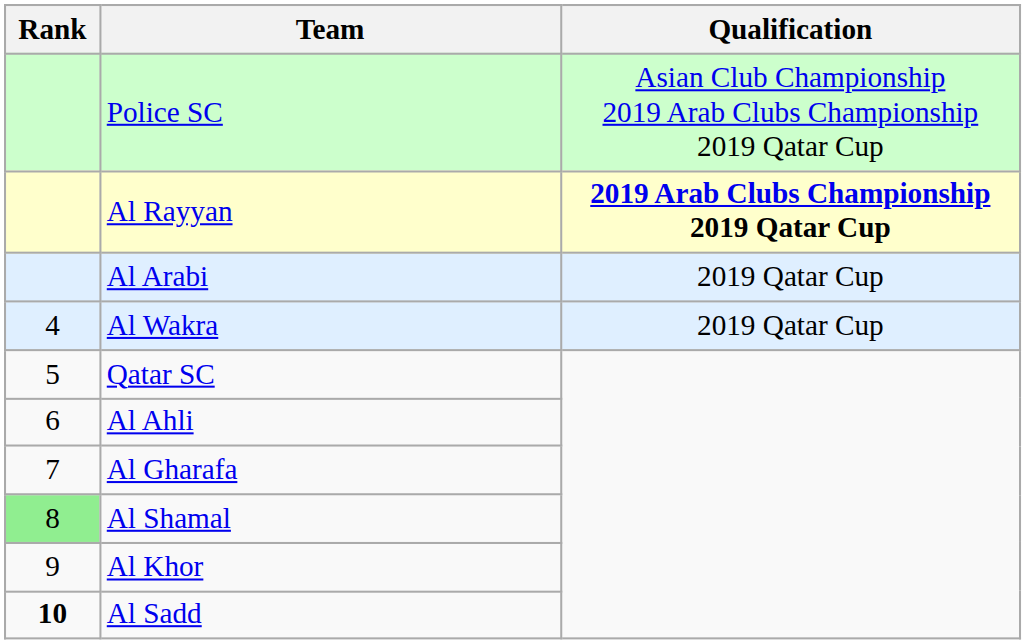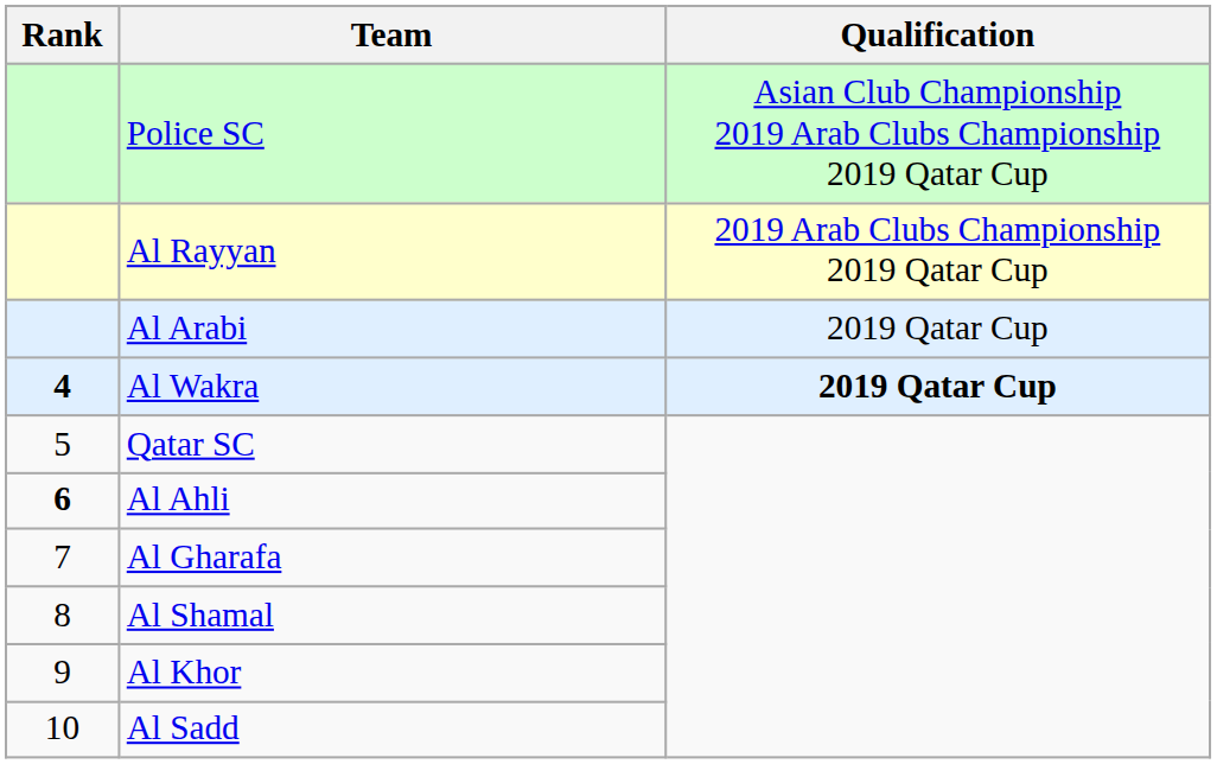Al Rayyan | Qualification: bold -> normal
Al Wakra | Rank: normal -> bold
Al Wakra | Qualification: normal -> bold
Al Ahli | Rank: normal -> bold
Al Shamal | Rank: lightgreen background -> no background
Al Sadd | Rank: bold -> normal
